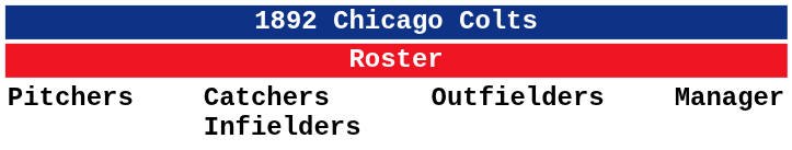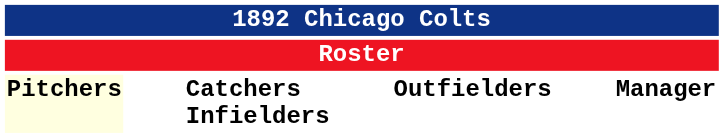Pitchers | column 1: no background -> lightyellow background
